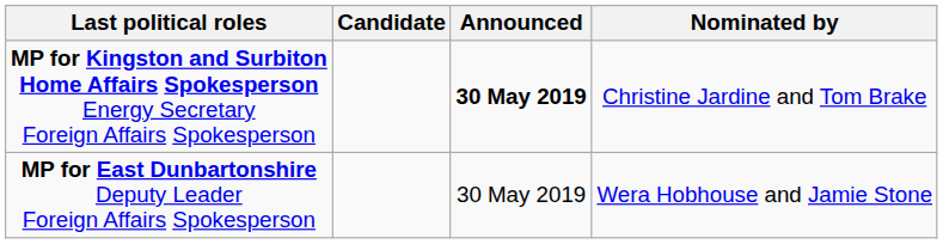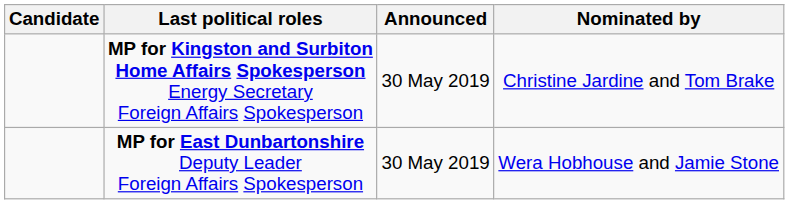columns swapped: Candidate <-> Last political roles
row 2 | Announced: bold -> normal
